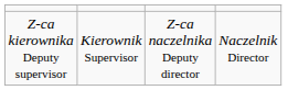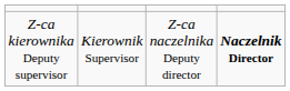Z-ca kierownika Deputy supervisor | column 4: normal -> bold
